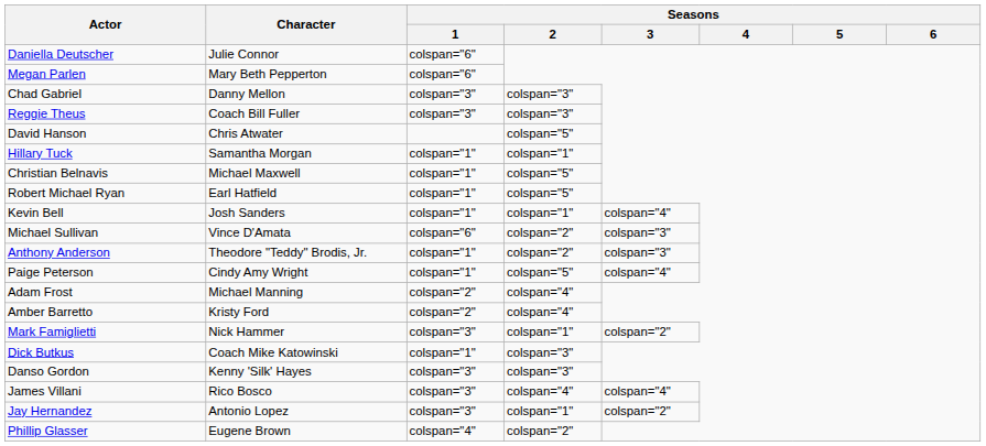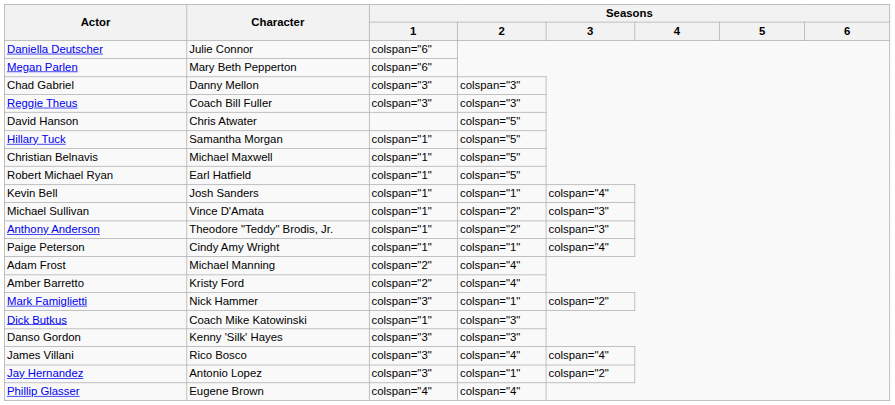Hillary Tuck | Seasons / 2: colspan="1" -> colspan="5"
Michael Sullivan | Seasons / 1: colspan="6" -> colspan="1"
Paige Peterson | Seasons / 2: colspan="5" -> colspan="1"
Phillip Glasser | Seasons / 2: colspan="2" -> colspan="4"
